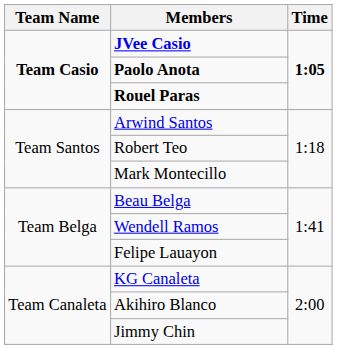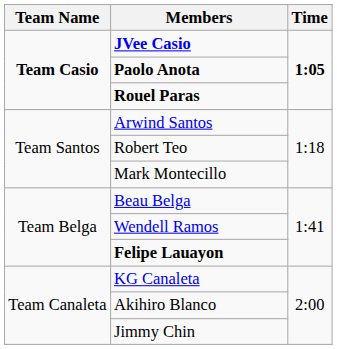Felipe Lauayon | Members: normal -> bold
